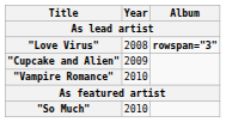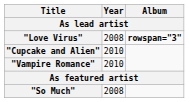"Cupcake and Alien" | Year: 2009 -> 2010
"So Much" | Year: 2010 -> 2008
